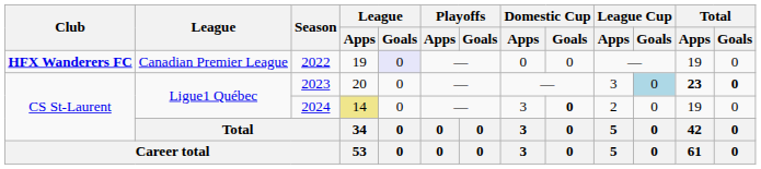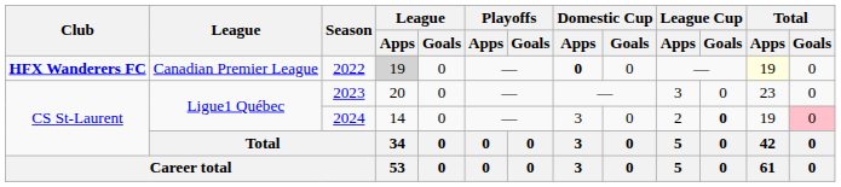2022 | League / Apps: no background -> lightgrey background
2022 | League / Goals: lavender background -> no background
2022 | Domestic Cup / Apps: normal -> bold
2022 | Total / Apps: no background -> lightyellow background
2023 | League Cup / Goals: lightblue background -> no background
2023 | Total / Apps: bold -> normal
2023 | Total / Goals: bold -> normal
2024 | League / Apps: khaki background -> no background
2024 | Domestic Cup / Goals: bold -> normal
2024 | League Cup / Goals: normal -> bold
2024 | Total / Goals: no background -> pink background
